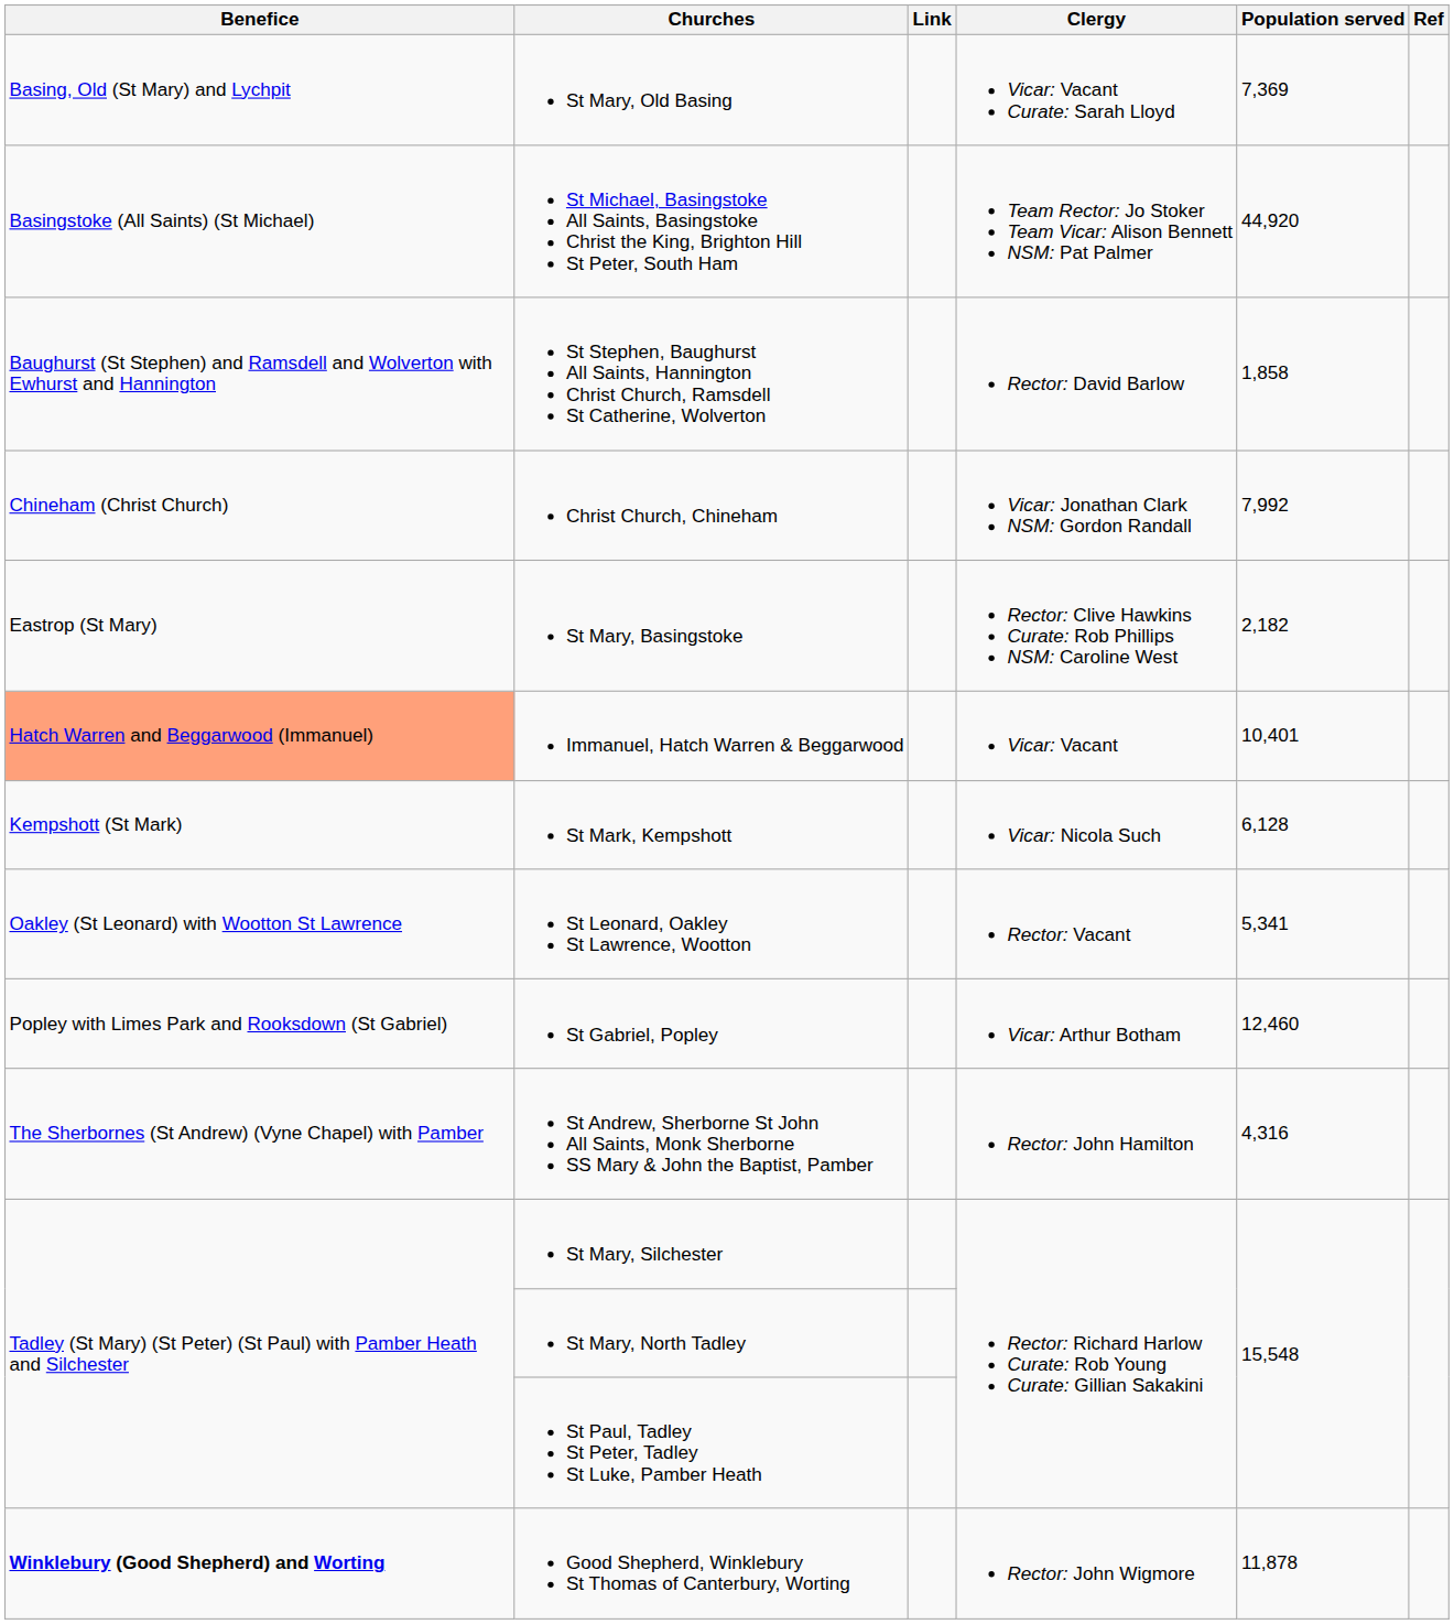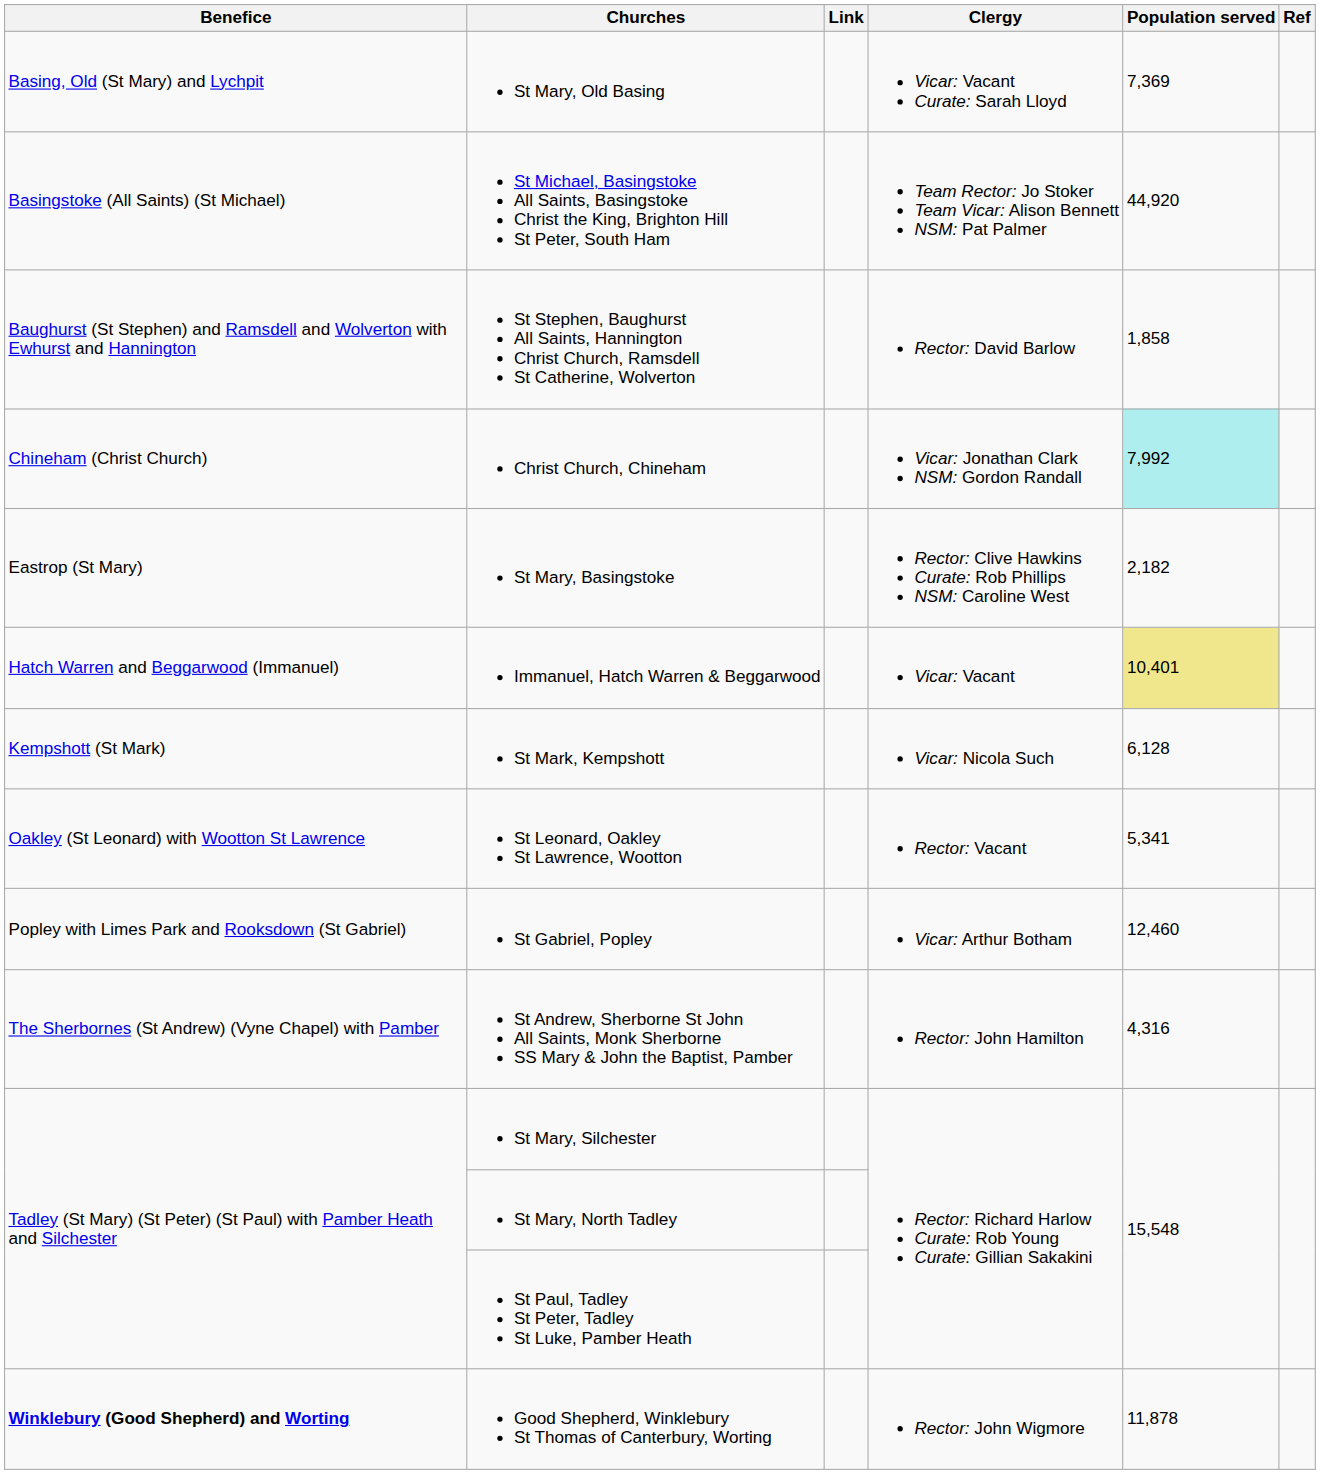Christ Church, Chineham | Population served: no background -> paleturquoise background
Immanuel, Hatch Warren & Beggarwood | Benefice: lightsalmon background -> no background
Immanuel, Hatch Warren & Beggarwood | Population served: no background -> khaki background
